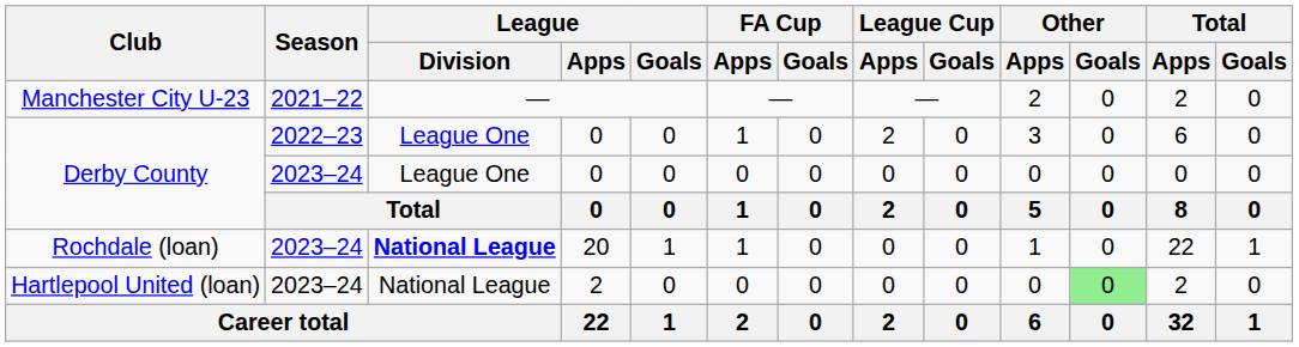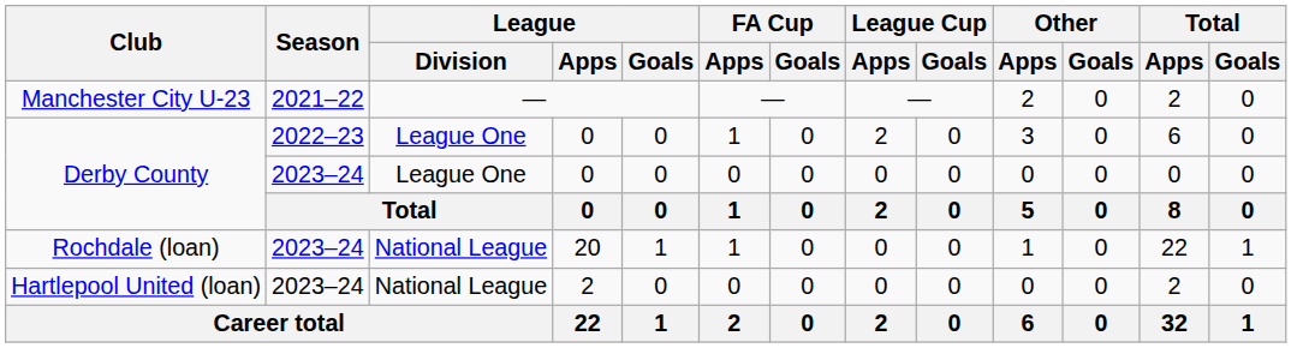Rochdale (loan) | League / Division: bold -> normal
Hartlepool United (loan) | Other / Goals: lightgreen background -> no background
